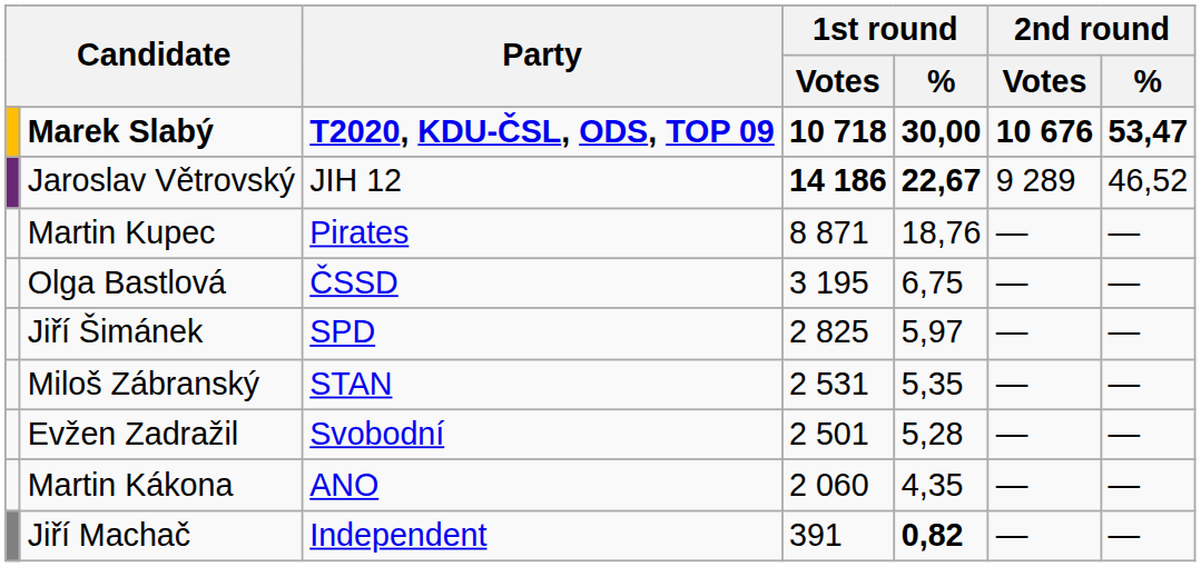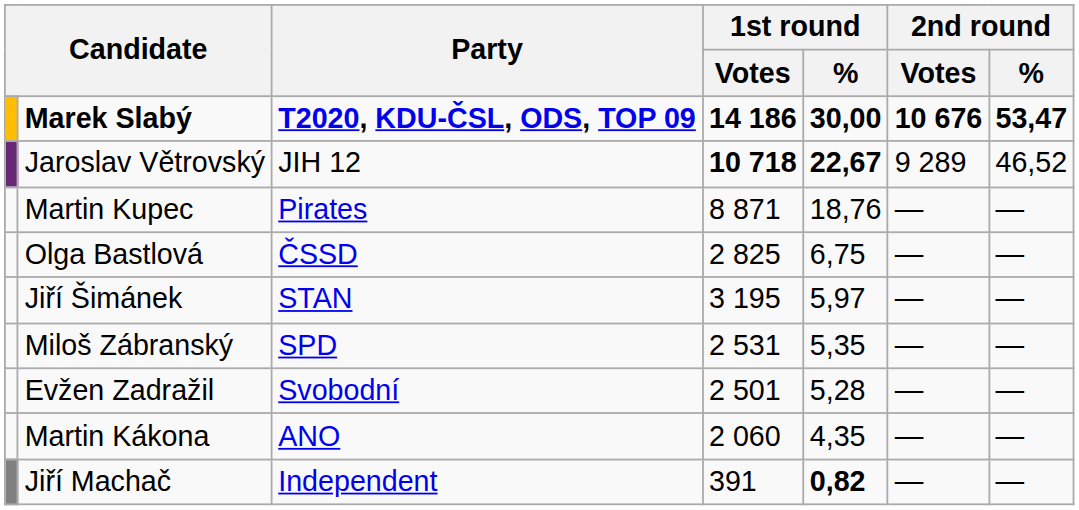Marek Slabý | 1st round / Votes: 10 718 -> 14 186
Jaroslav Větrovský | 1st round / Votes: 14 186 -> 10 718
Olga Bastlová | 1st round / Votes: 3 195 -> 2 825
Jiří Šimánek | Party: SPD -> STAN
Jiří Šimánek | 1st round / Votes: 2 825 -> 3 195
Miloš Zábranský | Party: STAN -> SPD
